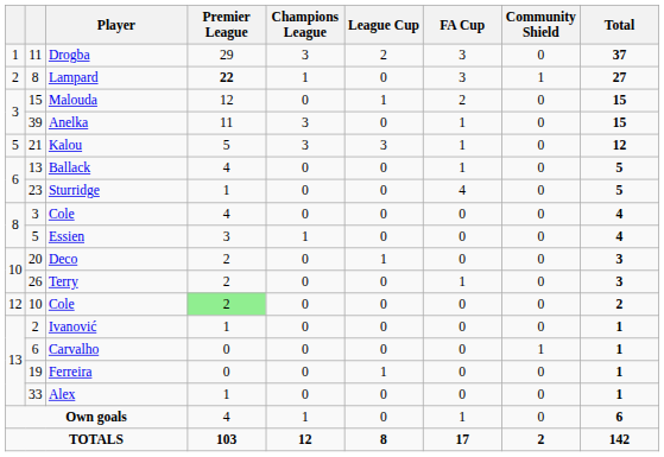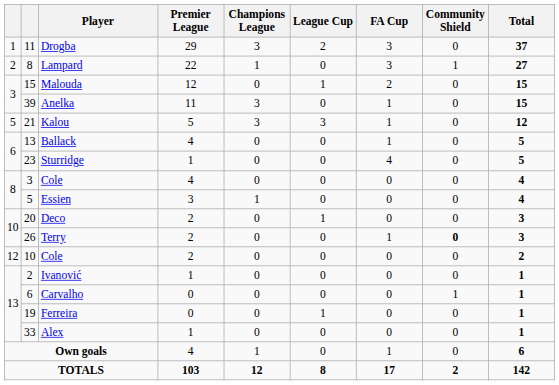Lampard | Premier League: bold -> normal
Terry | Community Shield: normal -> bold
10 / Cole | Premier League: lightgreen background -> no background
